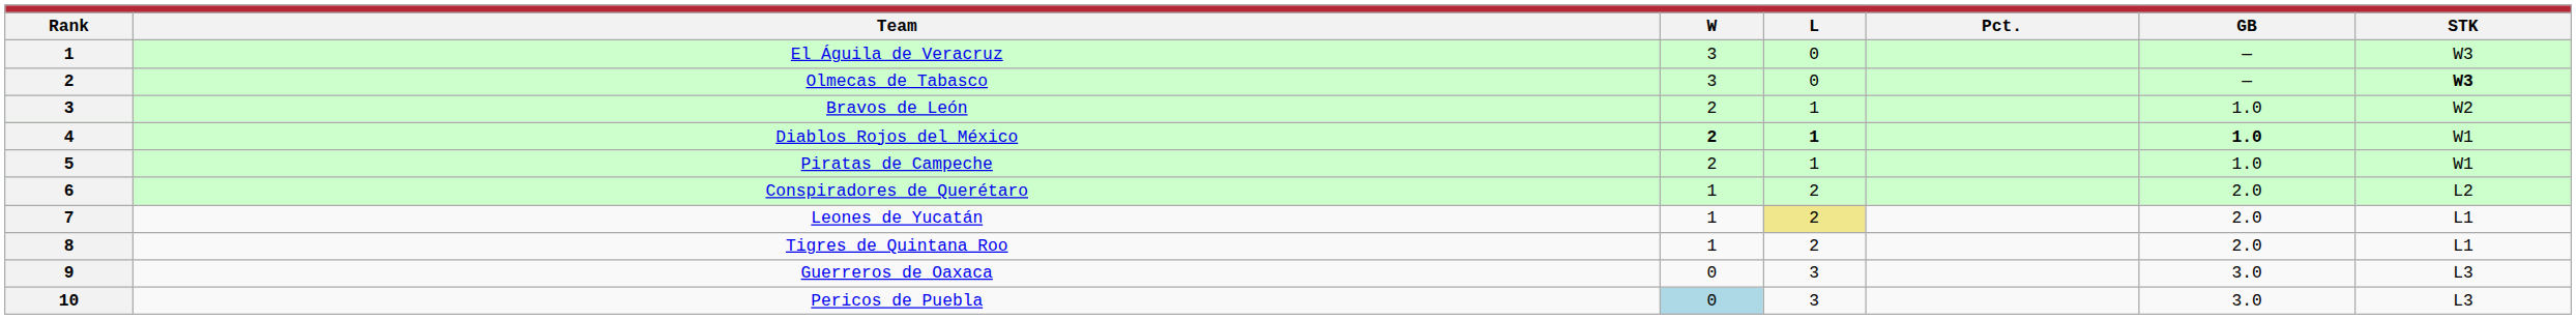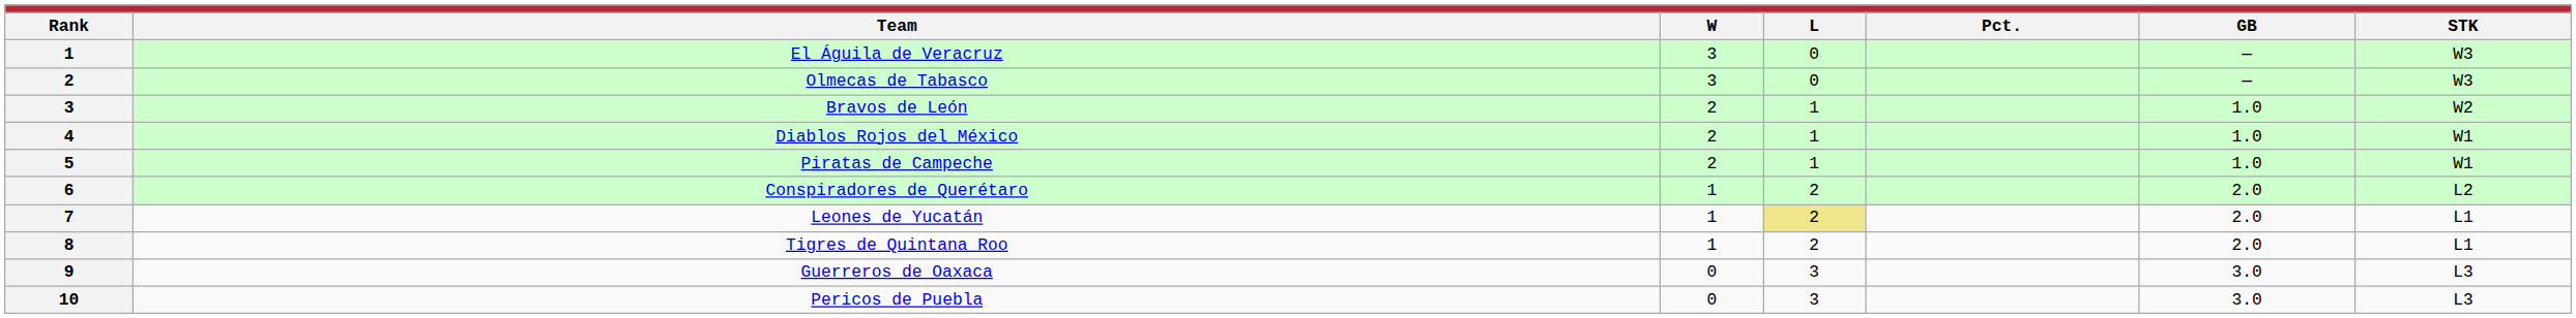Olmecas de Tabasco | STK: bold -> normal
Diablos Rojos del México | W: bold -> normal
Diablos Rojos del México | L: bold -> normal
Diablos Rojos del México | GB: bold -> normal
Pericos de Puebla | W: lightblue background -> no background
